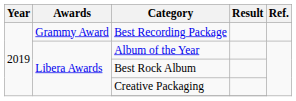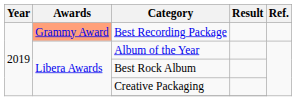Best Recording Package | Awards: no background -> lightsalmon background
